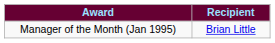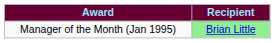Manager of the Month (Jan 1995) | Recipient: no background -> lightgreen background
